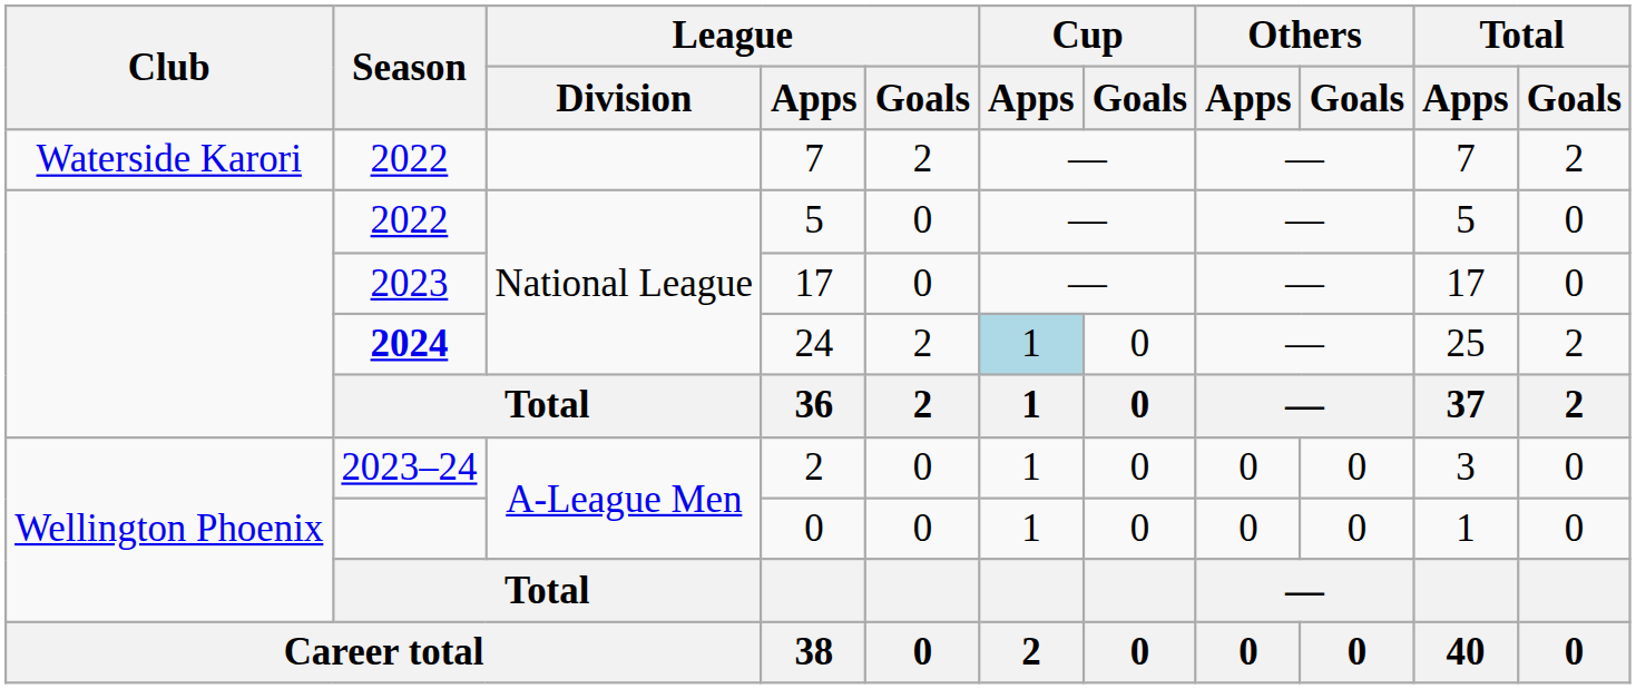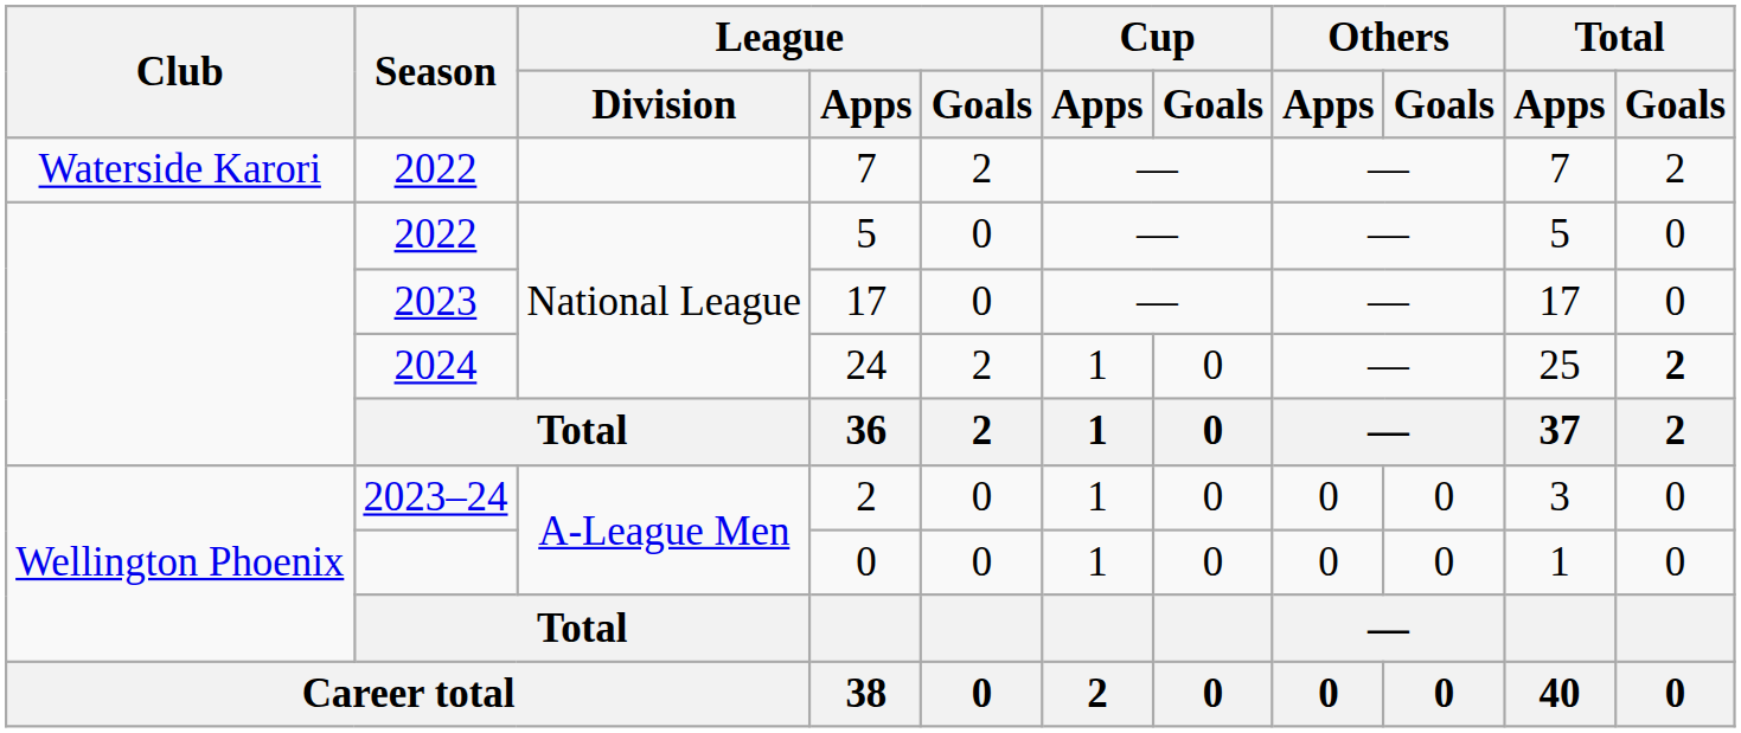24 | Season: bold -> normal
24 | Cup / Apps: lightblue background -> no background
24 | Total / Goals: normal -> bold
